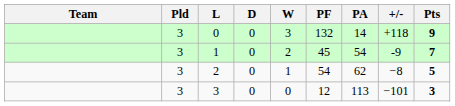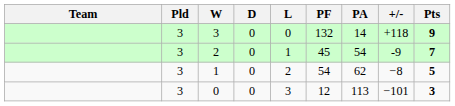columns swapped: W <-> L
